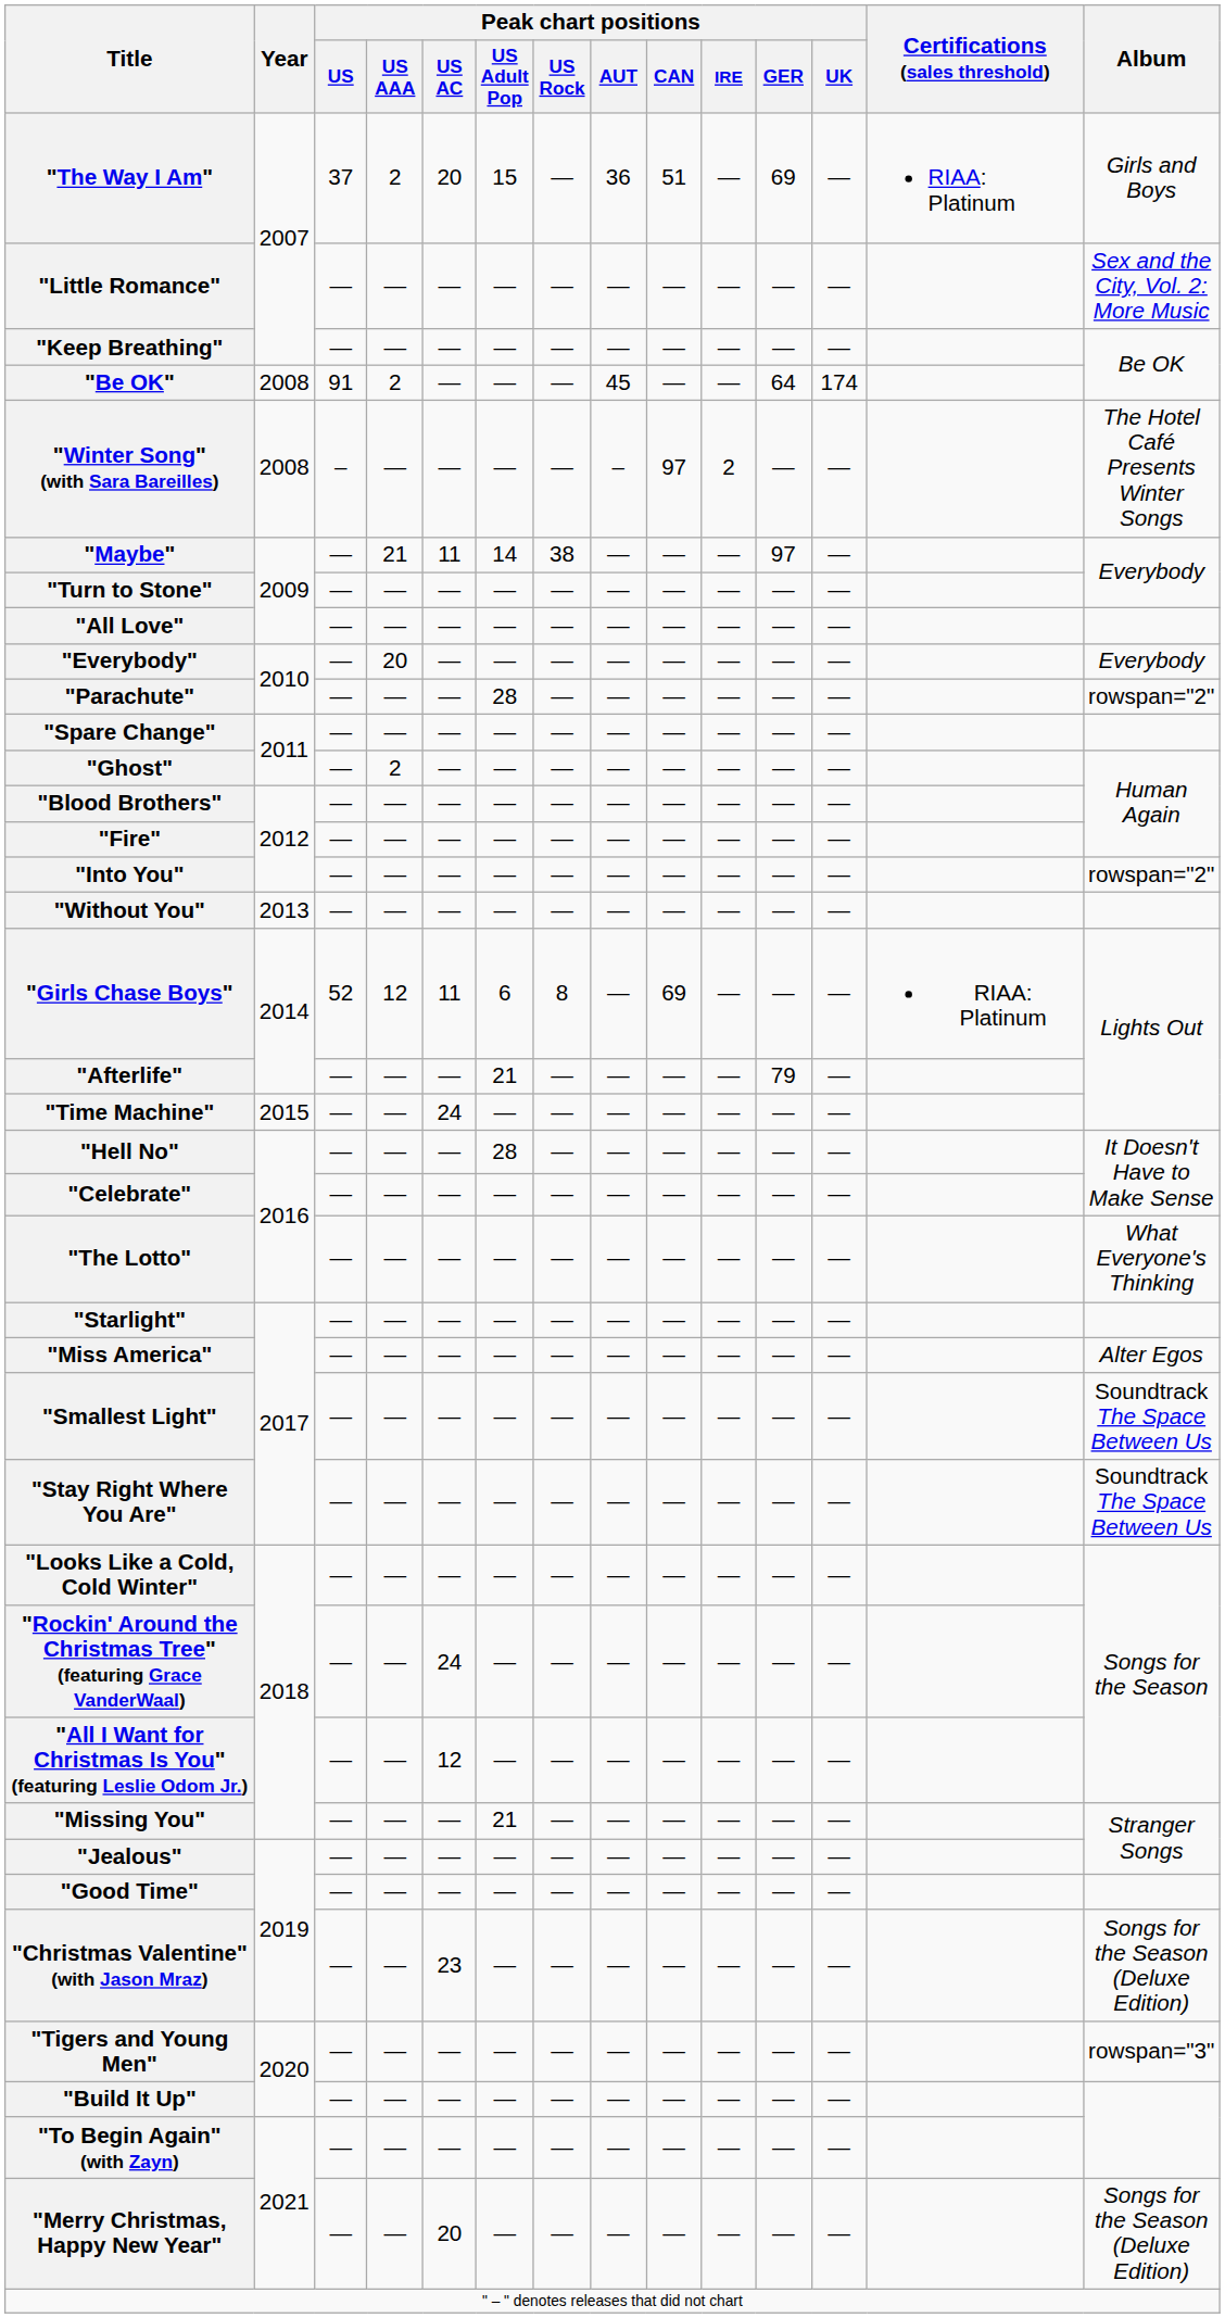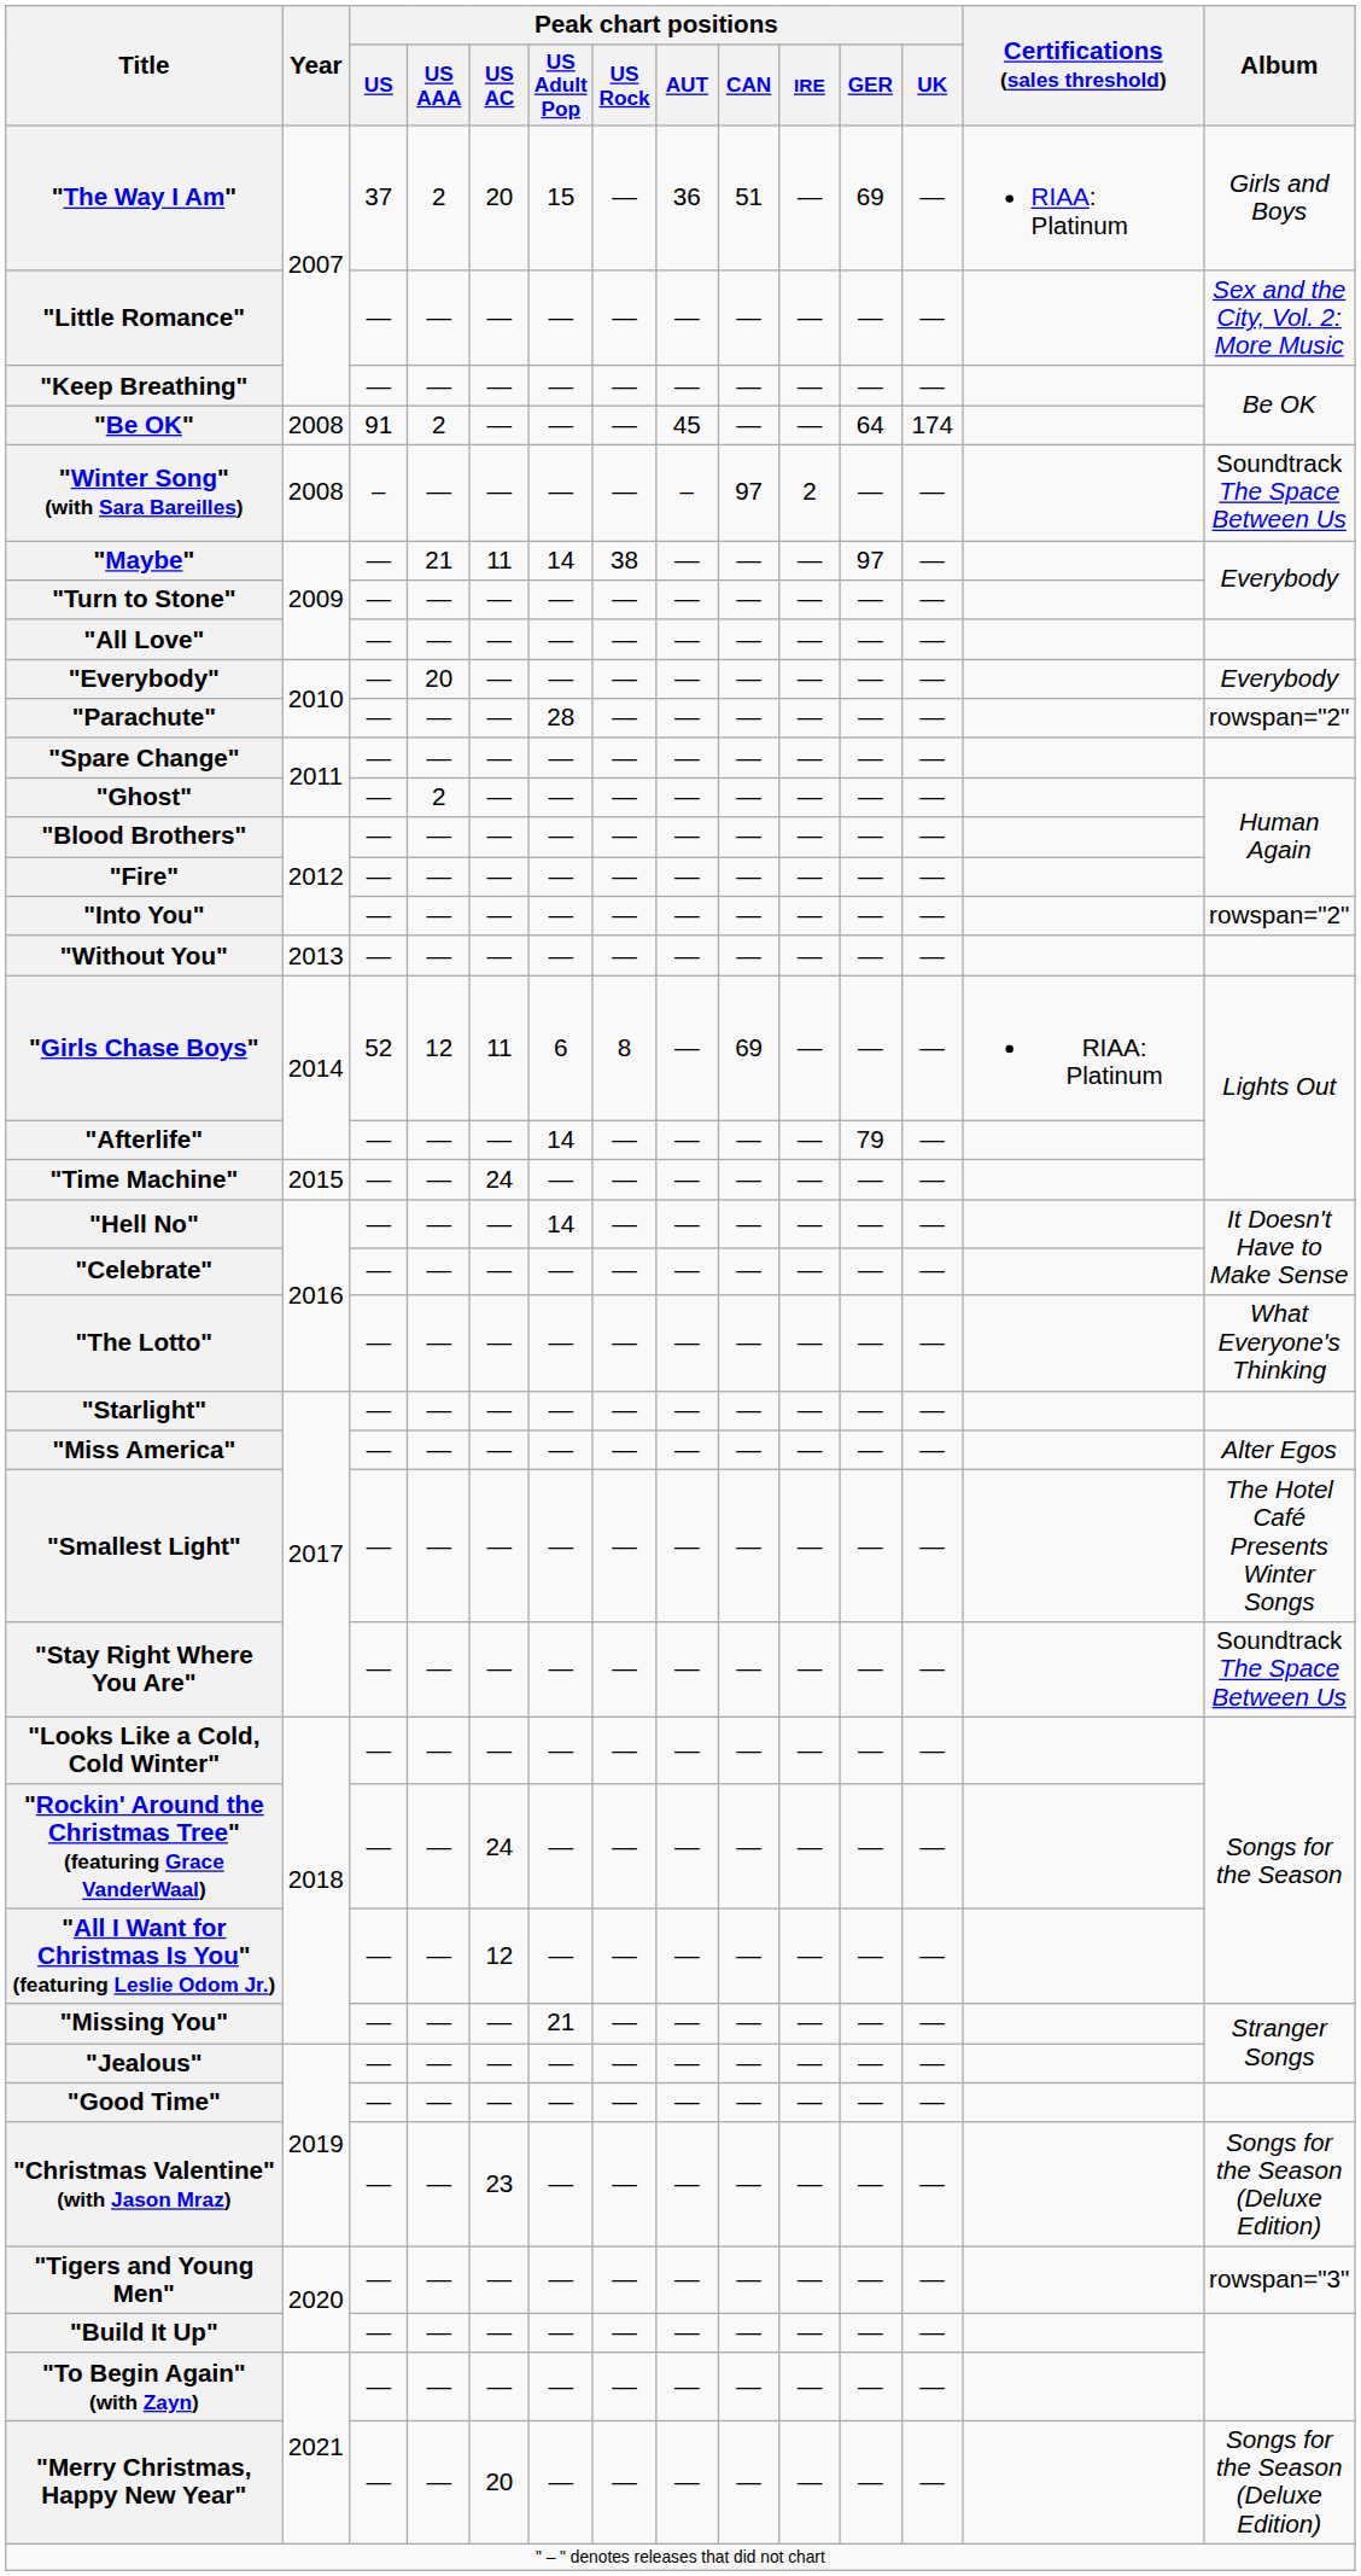"Winter Song" (with Sara Bareilles) | Album: The Hotel Café Presents Winter Songs -> Soundtrack The Space Between Us
"Afterlife" | Peak chart positions / US Adult Pop: 21 -> 14
"Hell No" | Peak chart positions / US Adult Pop: 28 -> 14
"Smallest Light" | Album: Soundtrack The Space Between Us -> The Hotel Café Presents Winter Songs
